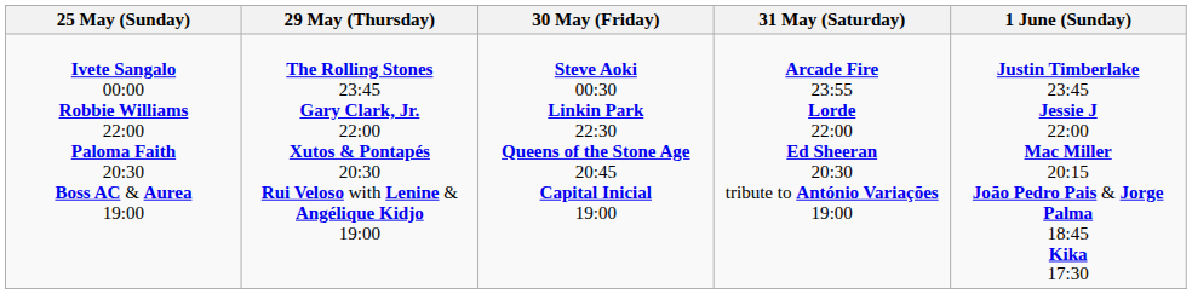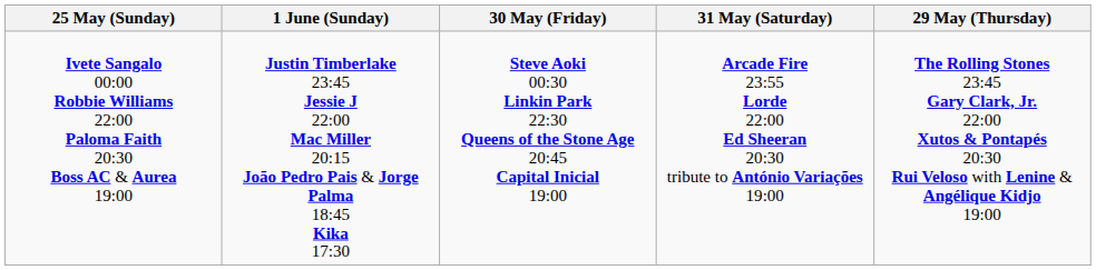columns swapped: 29 May (Thursday) <-> 1 June (Sunday)
